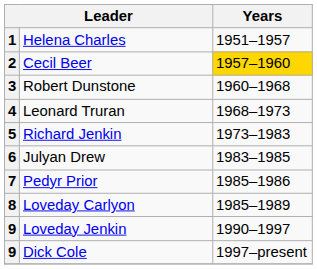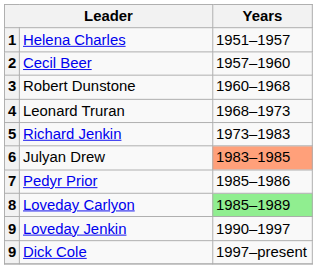2 | Years: gold background -> no background
6 | Years: no background -> lightsalmon background
8 | Years: no background -> lightgreen background
